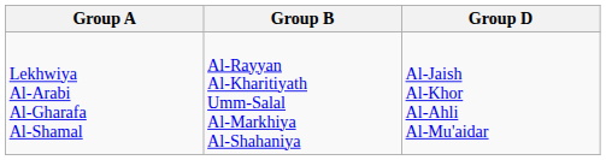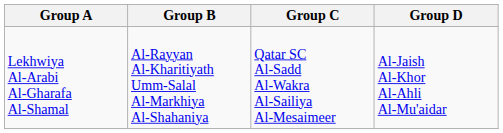+ column: Group C | Qatar SC Al-Sadd Al-Wakra Al-Sailiya Al-Mesaimeer
